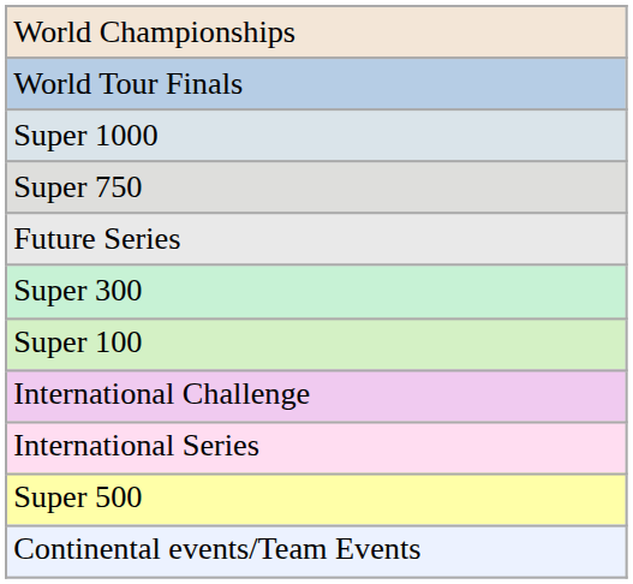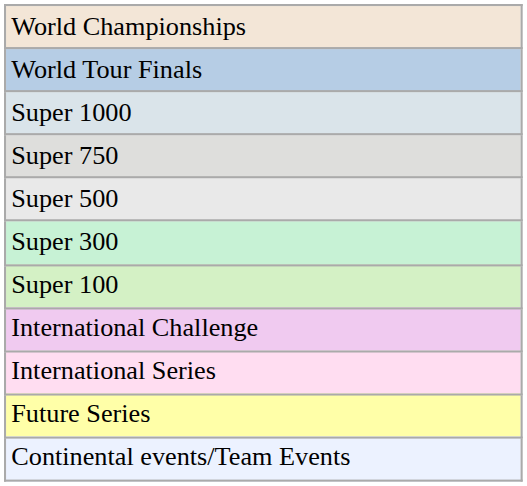row 5 | column 1: Future Series -> Super 500
row 10 | column 1: Super 500 -> Future Series
